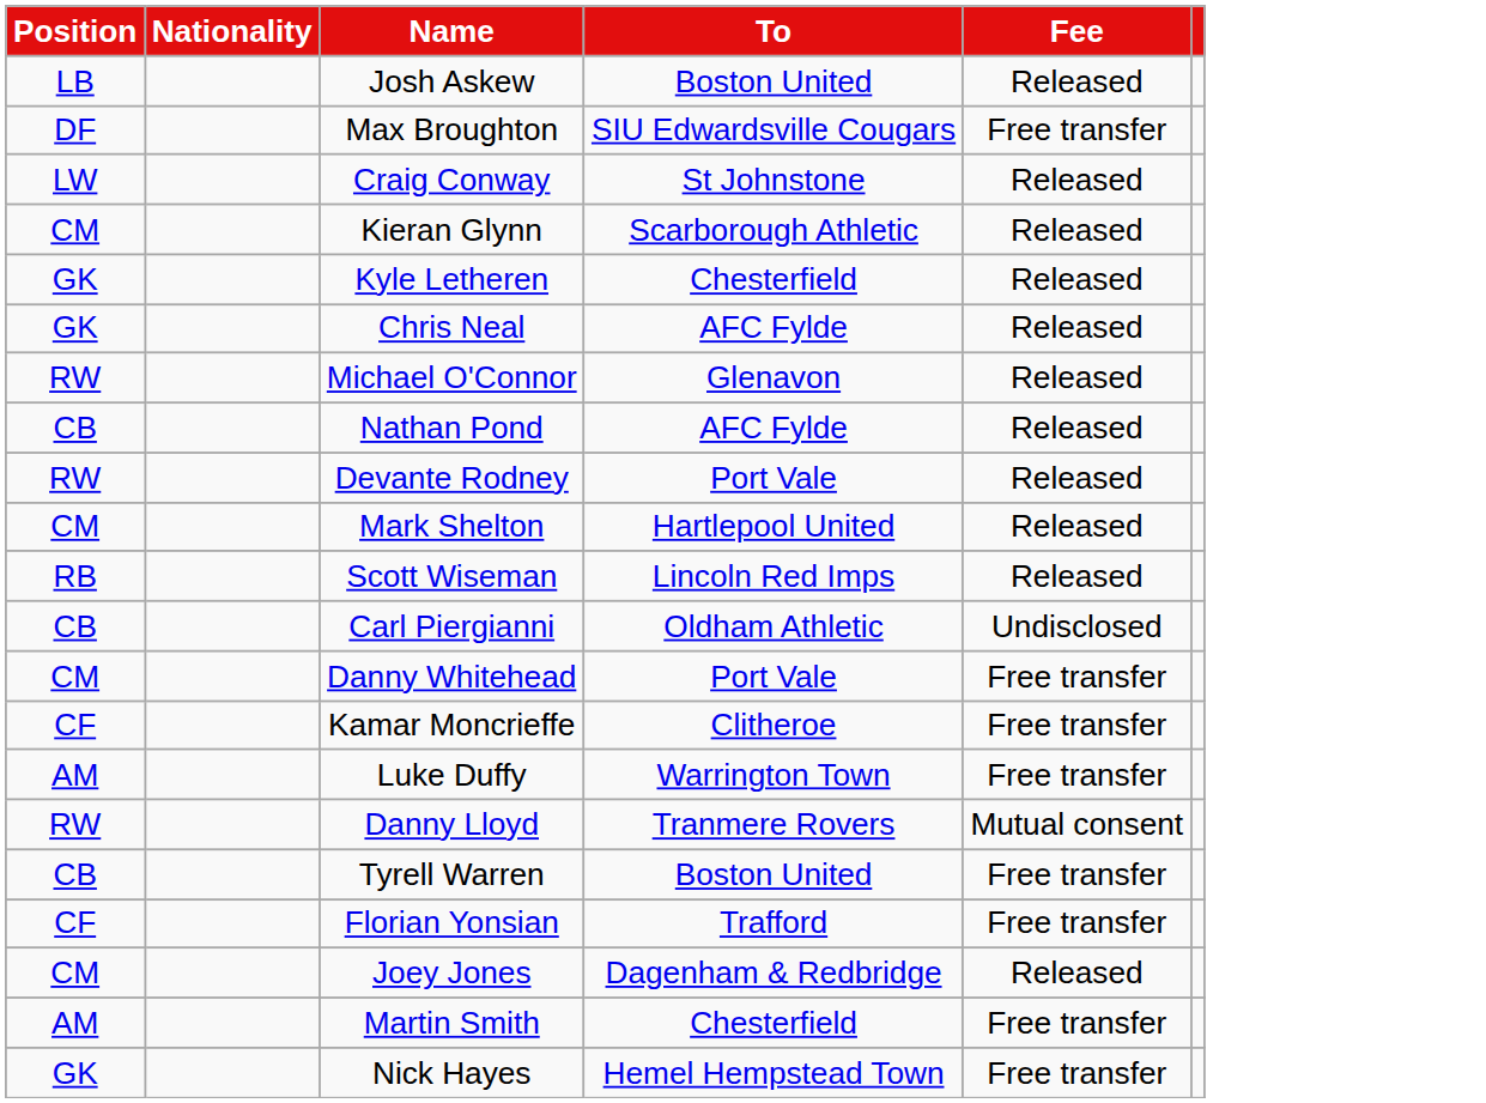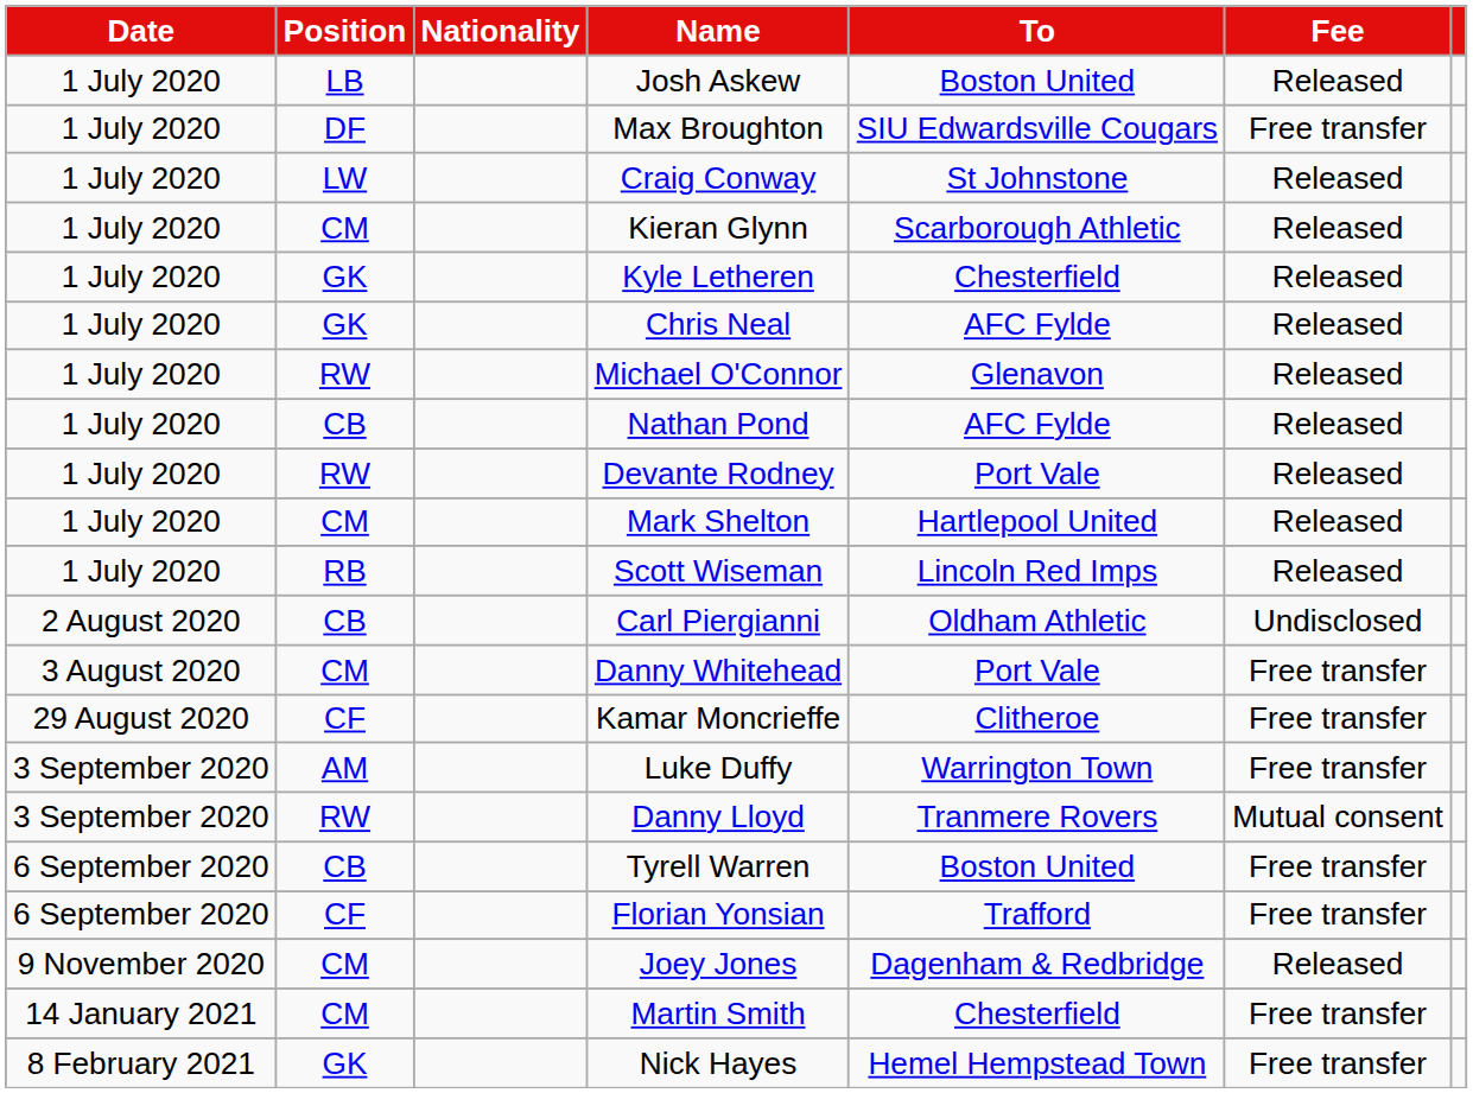+ column: Date | 1 July 2020 | 1 July 2020 | 1 July 2020 | 1 July 2020 | 1 July 2020 | 1 July 2020 | 1 July 2020 | 1 July 2020 | 1 July 2020 | 1 July 2020 | 1 July 2020 | 2 August 2020 | 3 August 2020 | 29 August 2020 | 3 September 2020 | 3 September 2020 | 6 September 2020 | 6 September 2020 | 9 November 2020 | 14 January 2021 | 8 February 2021
Martin Smith | Position: AM -> CM
